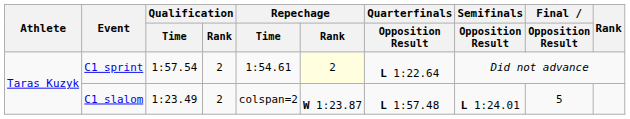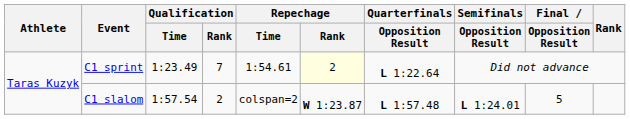C1 sprint | Qualification / Time: 1:57.54 -> 1:23.49
C1 sprint | Qualification / Rank: 2 -> 7
C1 slalom | Qualification / Time: 1:23.49 -> 1:57.54
